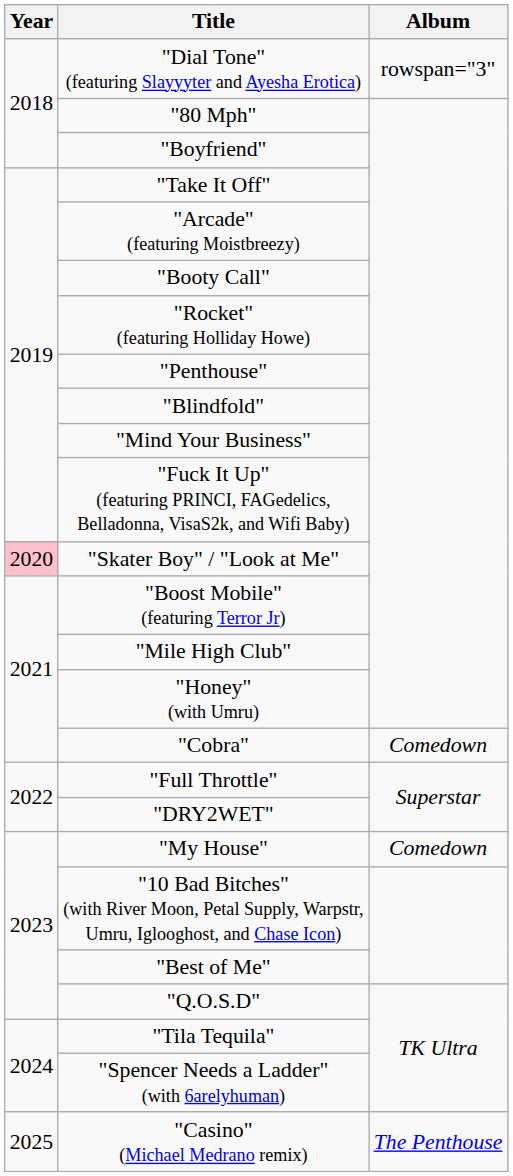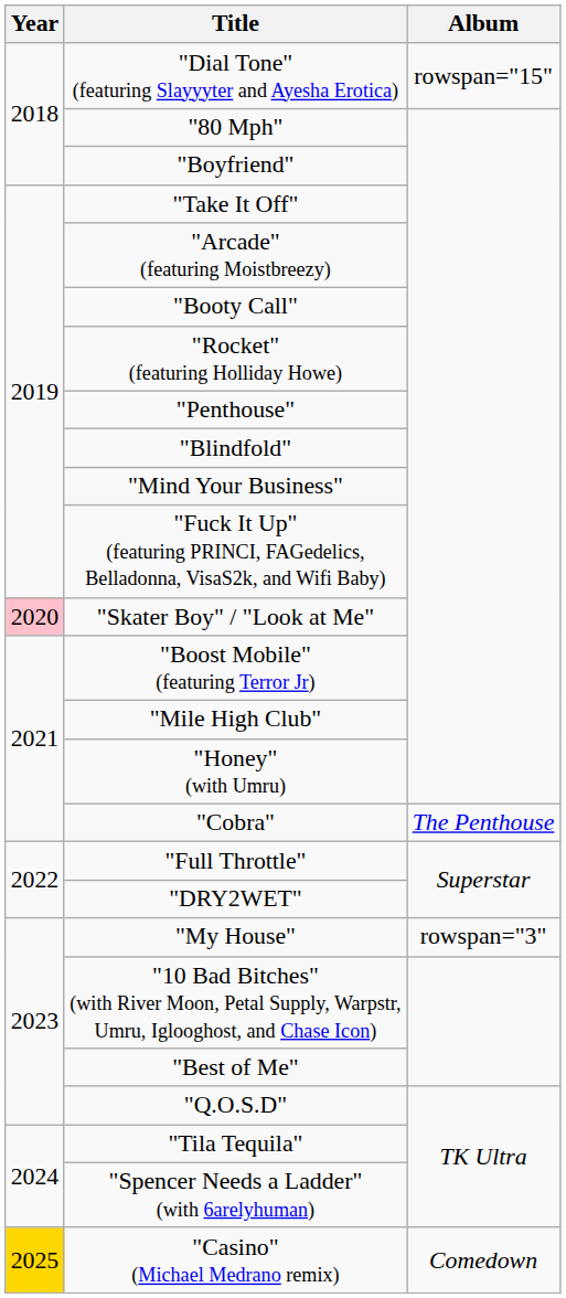"Dial Tone" (featuring Slayyyter and Ayesha Erotica) | Album: rowspan="3" -> rowspan="15"
"Cobra" | Album: Comedown -> The Penthouse
"My House" | Album: Comedown -> rowspan="3"
"Casino" (Michael Medrano remix) | Year: no background -> gold background
"Casino" (Michael Medrano remix) | Album: The Penthouse -> Comedown
